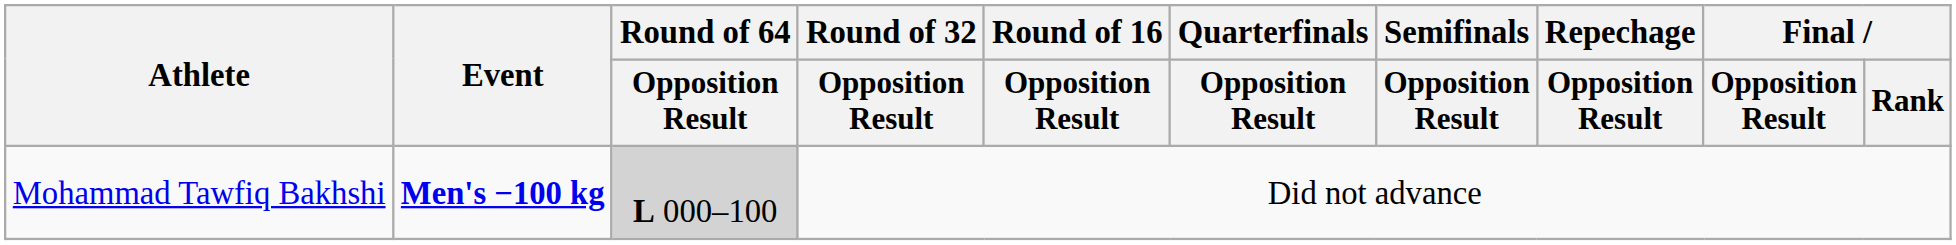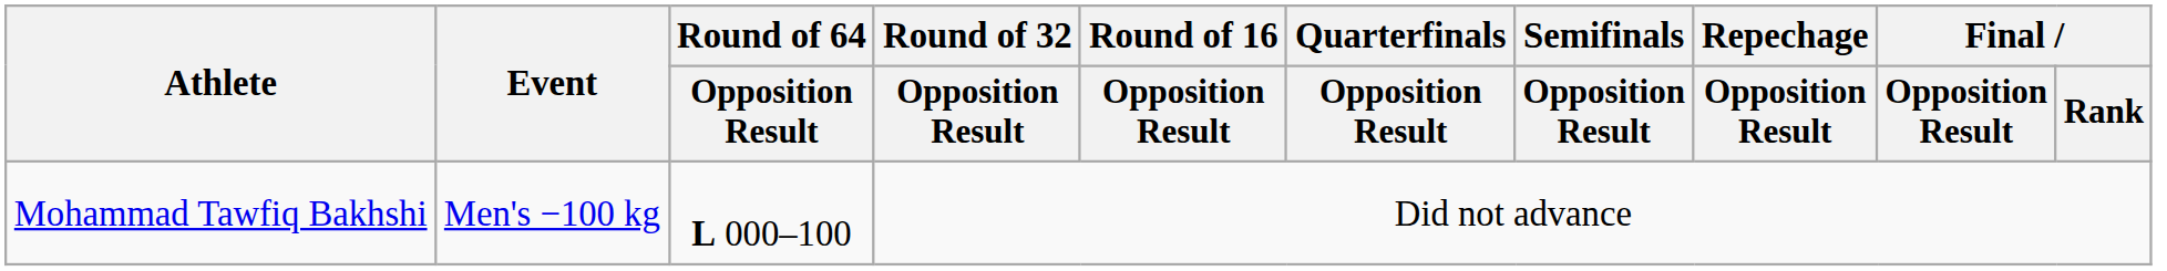Mohammad Tawfiq Bakhshi | Event: bold -> normal
Mohammad Tawfiq Bakhshi | Round of 64 / Opposition Result: lightgrey background -> no background
